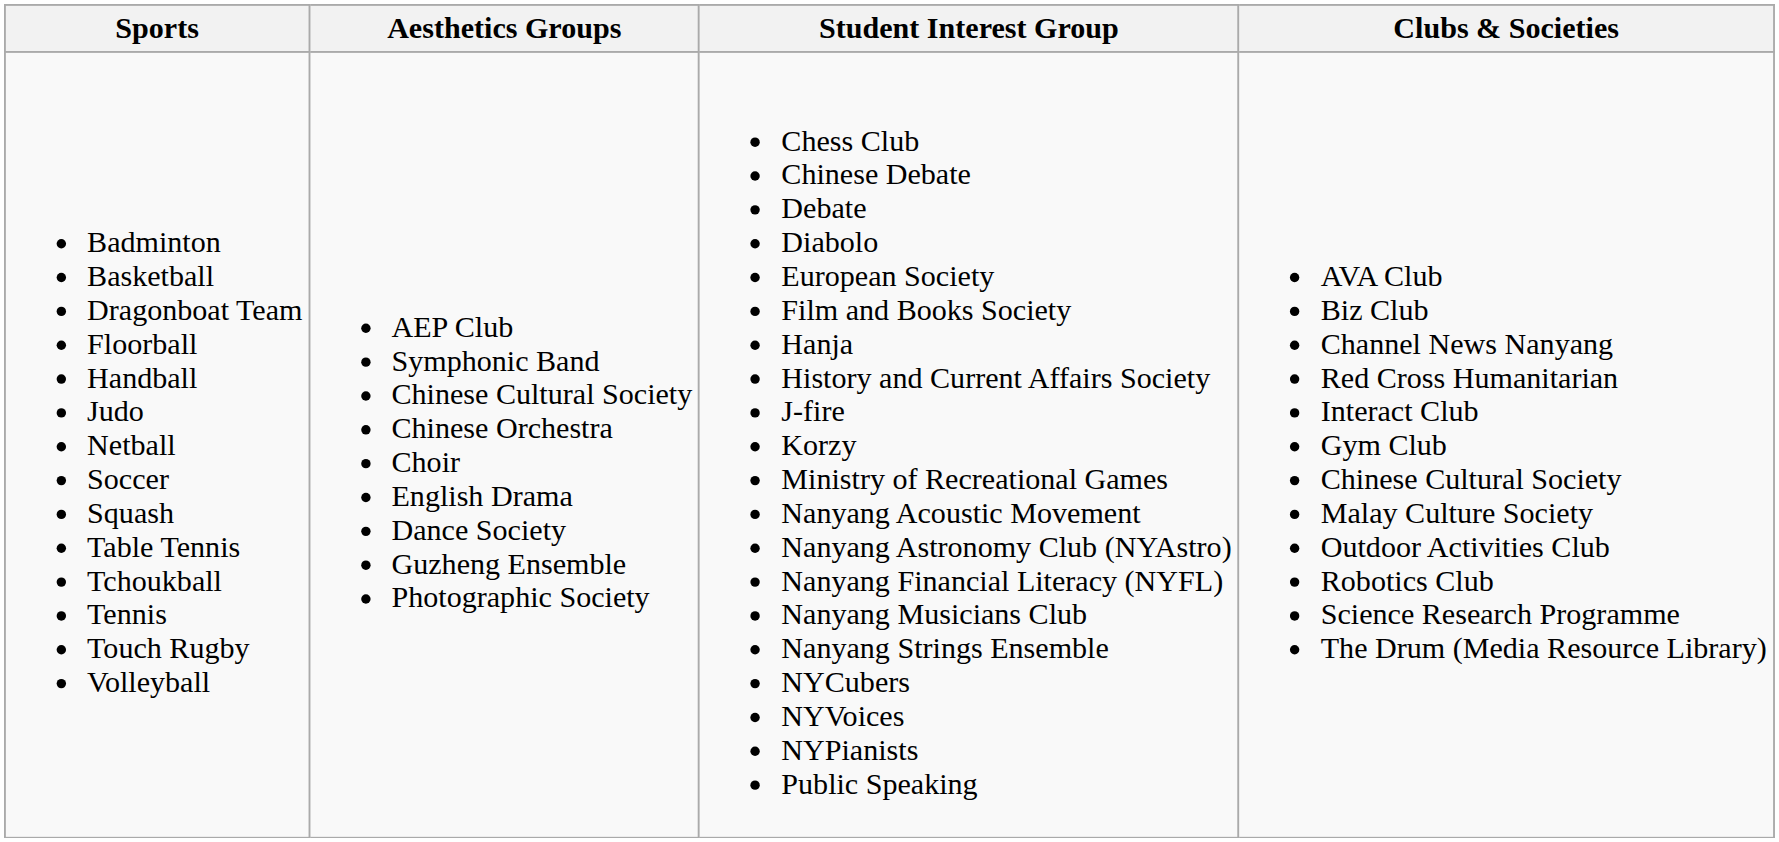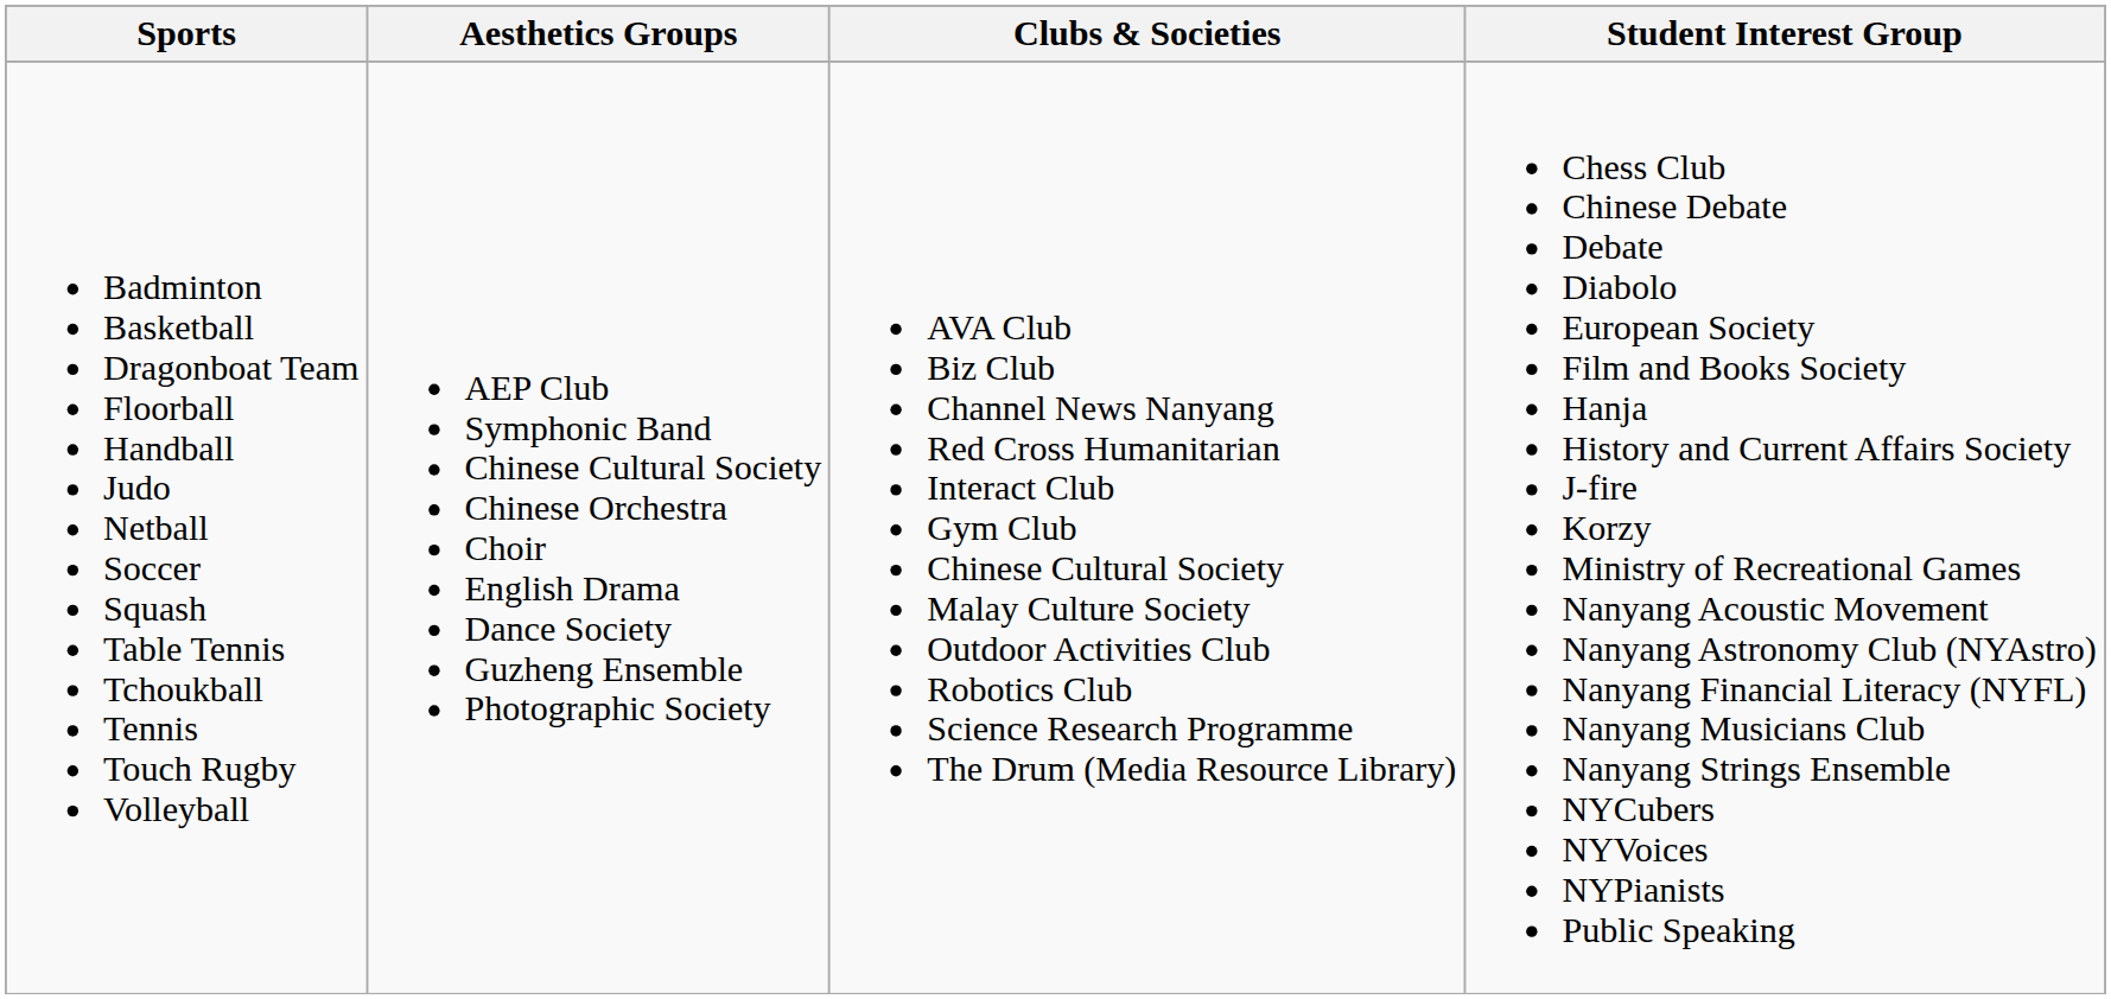columns swapped: Clubs & Societies <-> Student Interest Group
